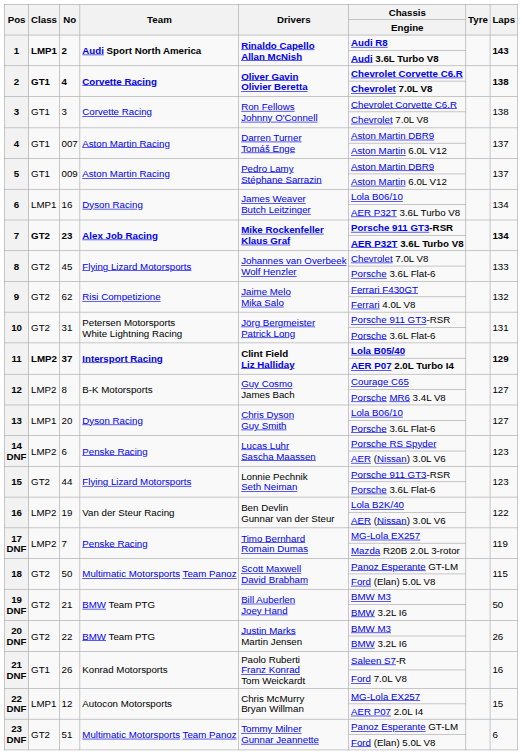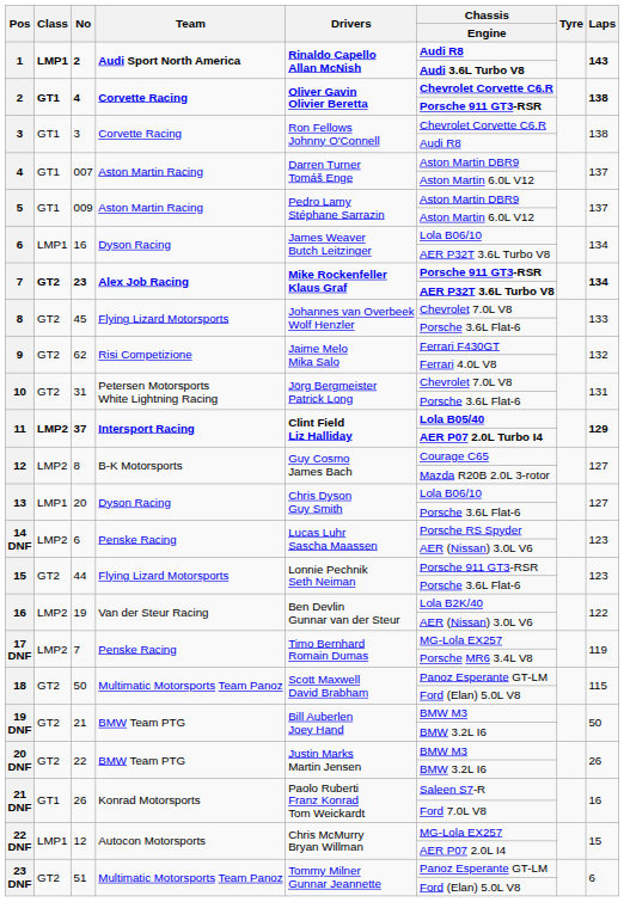row 6 | Chassis / Engine: Chevrolet 7.0L V8 -> Porsche 911 GT3-RSR
row 8 | Chassis / Engine: Chevrolet 7.0L V8 -> Audi R8
row 21 | Chassis / Engine: Porsche 911 GT3-RSR -> Chevrolet 7.0L V8
row 26 | Chassis / Engine: Porsche MR6 3.4L V8 -> Mazda R20B 2.0L 3-rotor
row 36 | Chassis / Engine: Mazda R20B 2.0L 3-rotor -> Porsche MR6 3.4L V8
